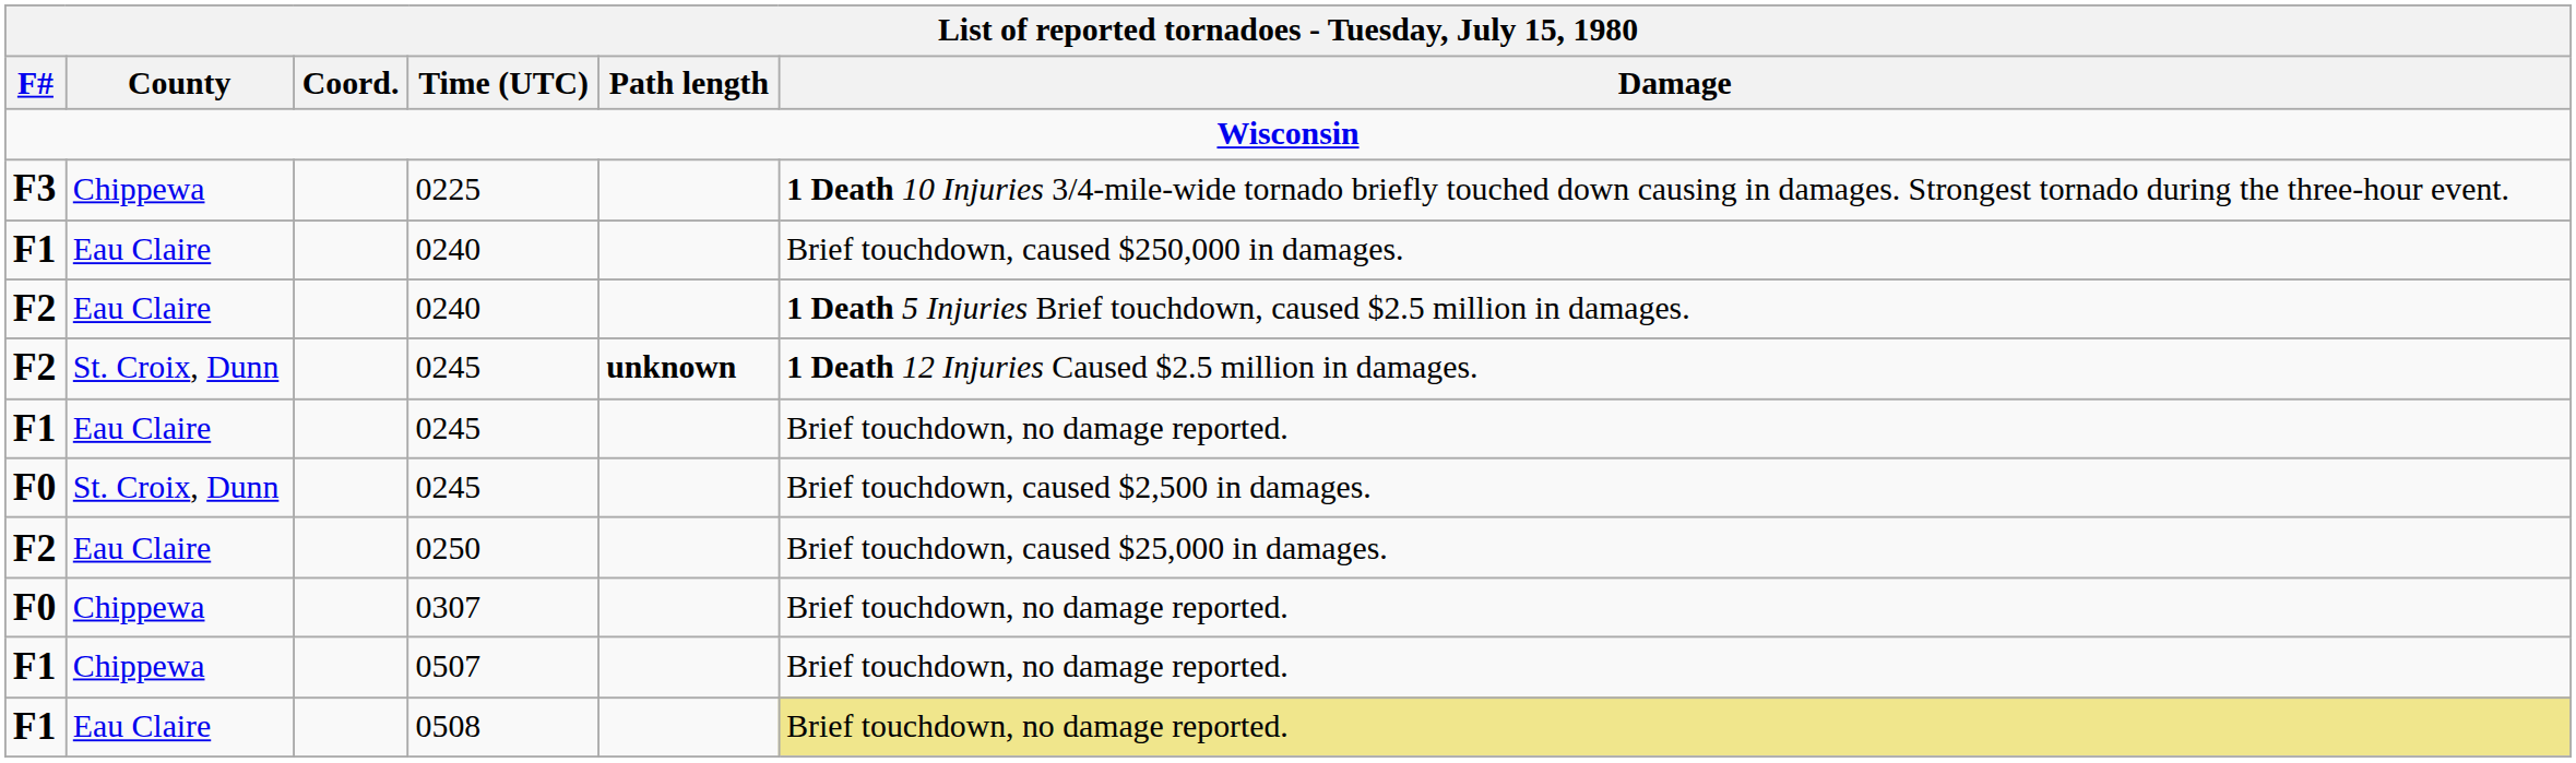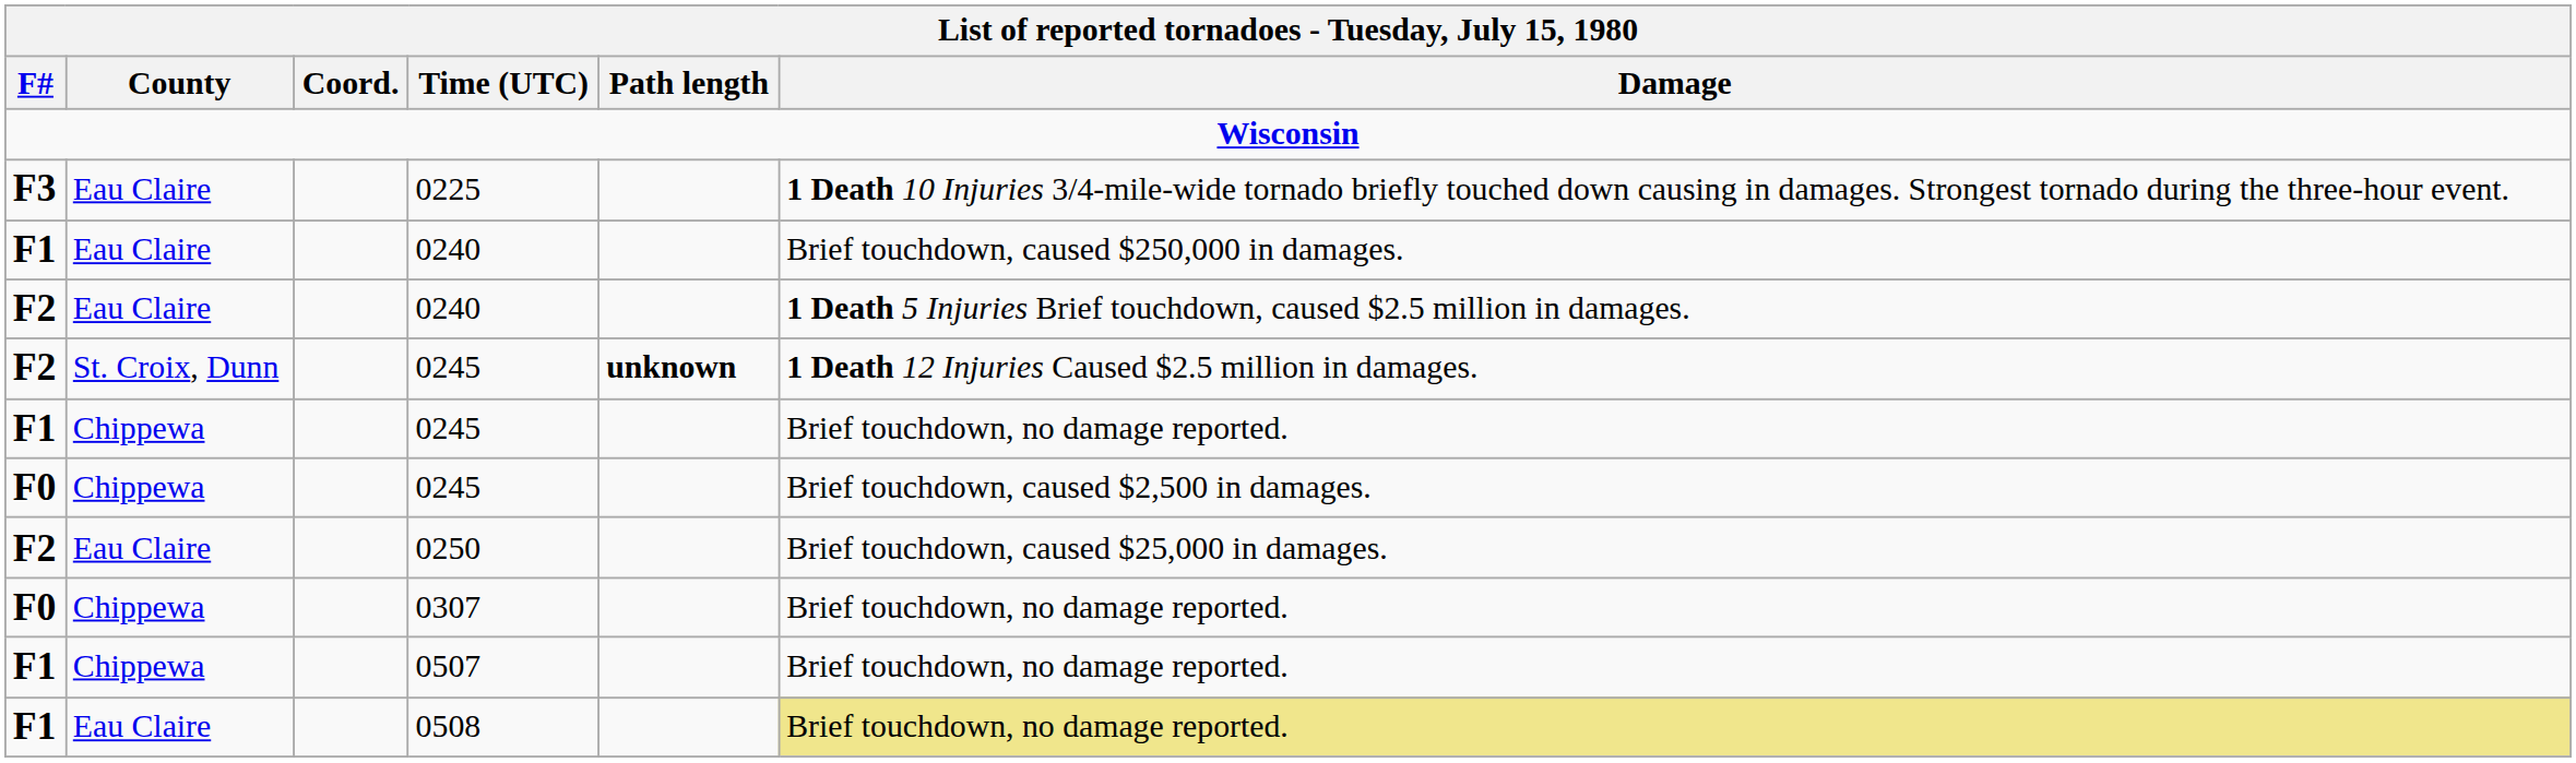0225 | County: Chippewa -> Eau Claire
F1 / 0245 | County: Eau Claire -> Chippewa
F0 / 0245 | County: St. Croix, Dunn -> Chippewa
